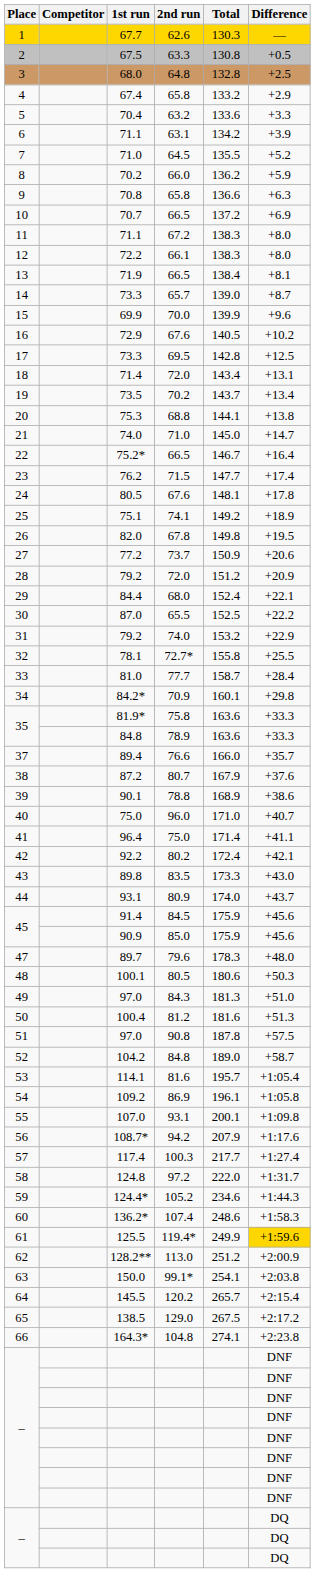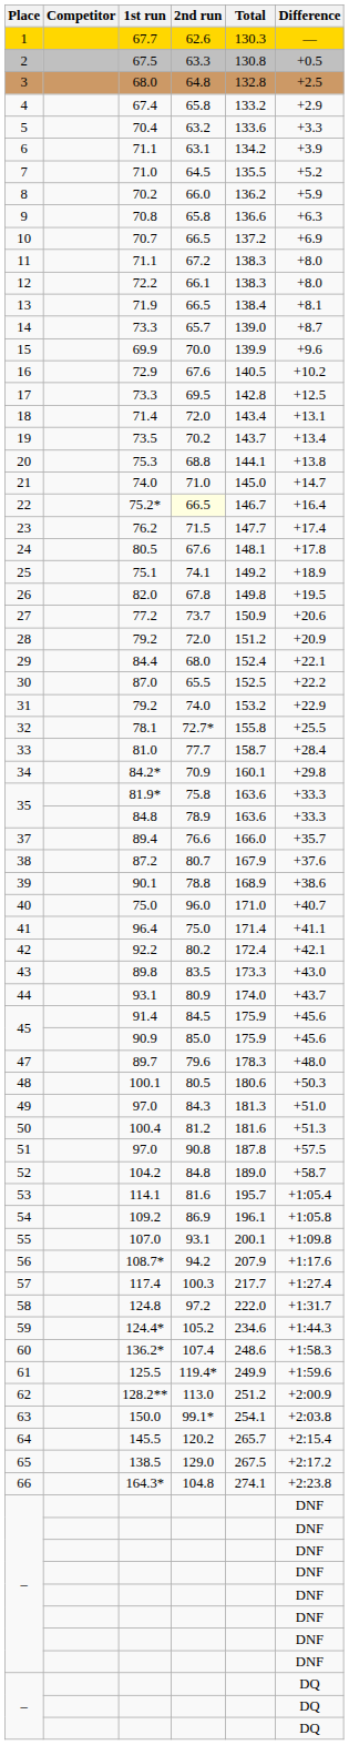22 | 2nd run: no background -> lightyellow background
61 | Difference: gold background -> no background
